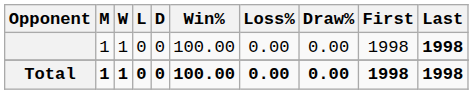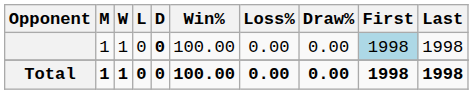row 2 | D: normal -> bold
row 2 | First: no background -> lightblue background
row 2 | Last: bold -> normal
